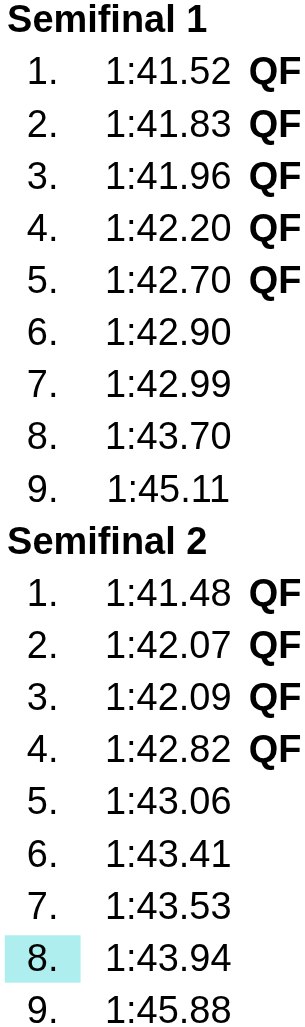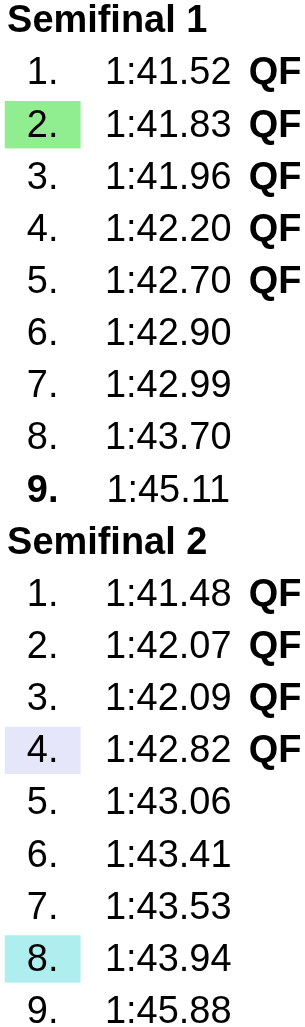1:41.83 | column 1: no background -> lightgreen background
1:45.11 | column 1: normal -> bold
1:42.82 | column 1: no background -> lavender background
